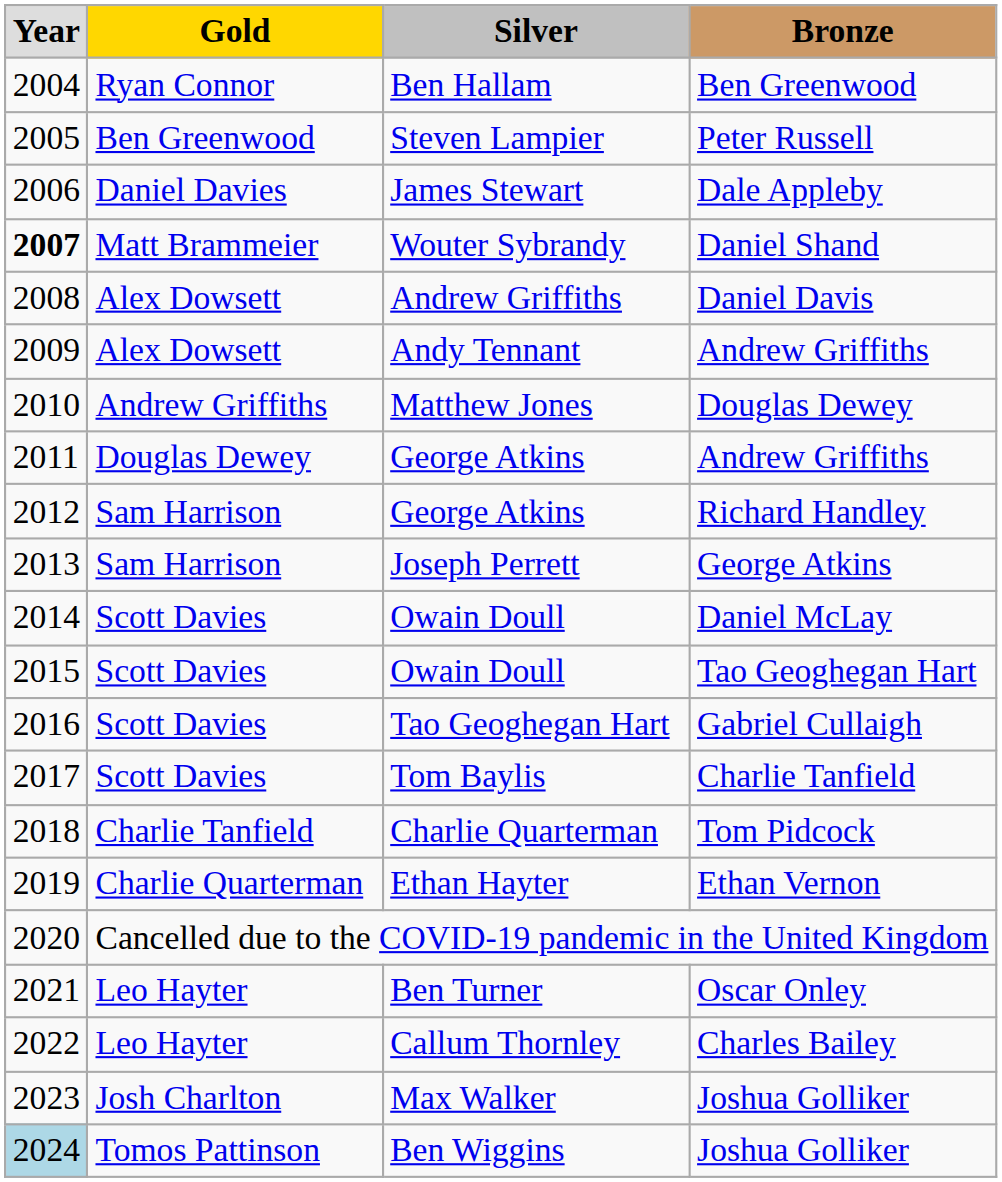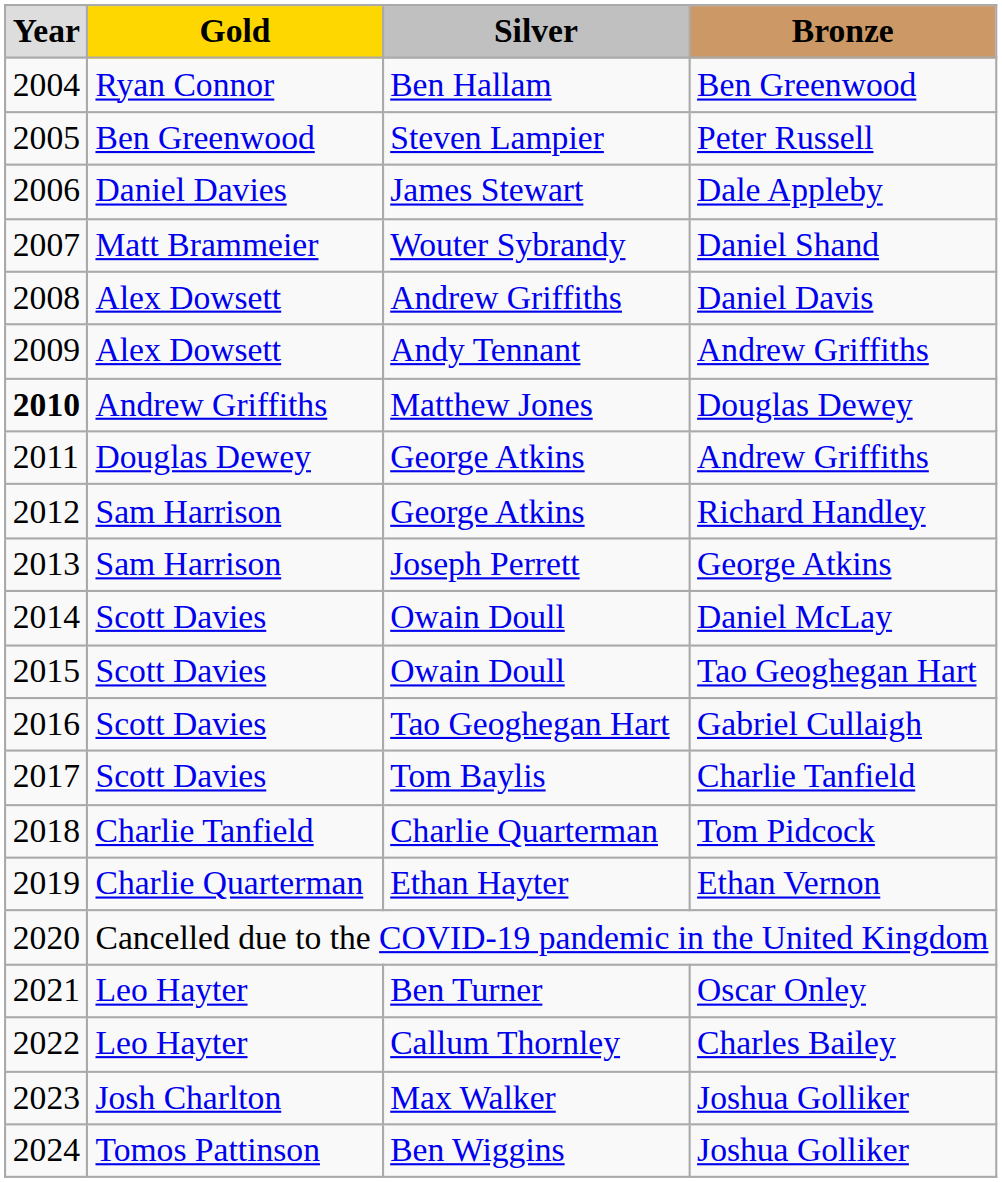Wouter Sybrandy | column 1: bold -> normal
Matthew Jones | column 1: normal -> bold
Ben Wiggins | column 1: lightblue background -> no background
